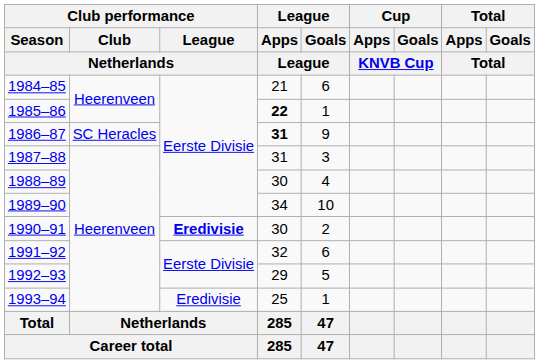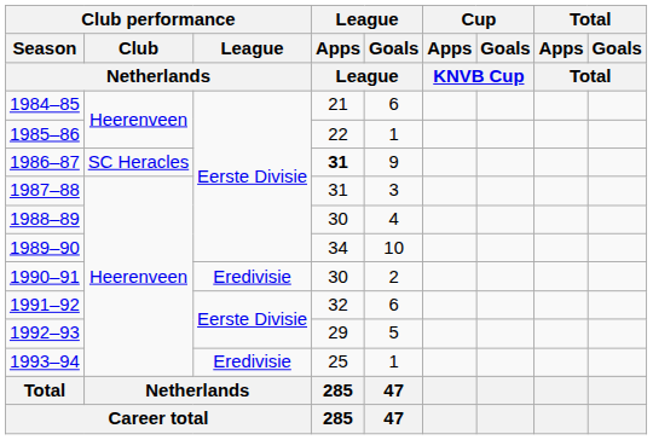1985–86 | League / Apps / League: bold -> normal
1990–91 | Club performance / League / Netherlands: bold -> normal
